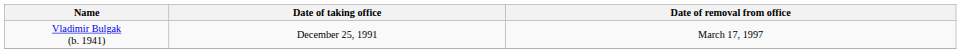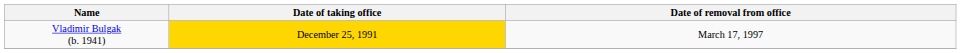Vladimir Bulgak (b. 1941) | Date of taking office: no background -> gold background
